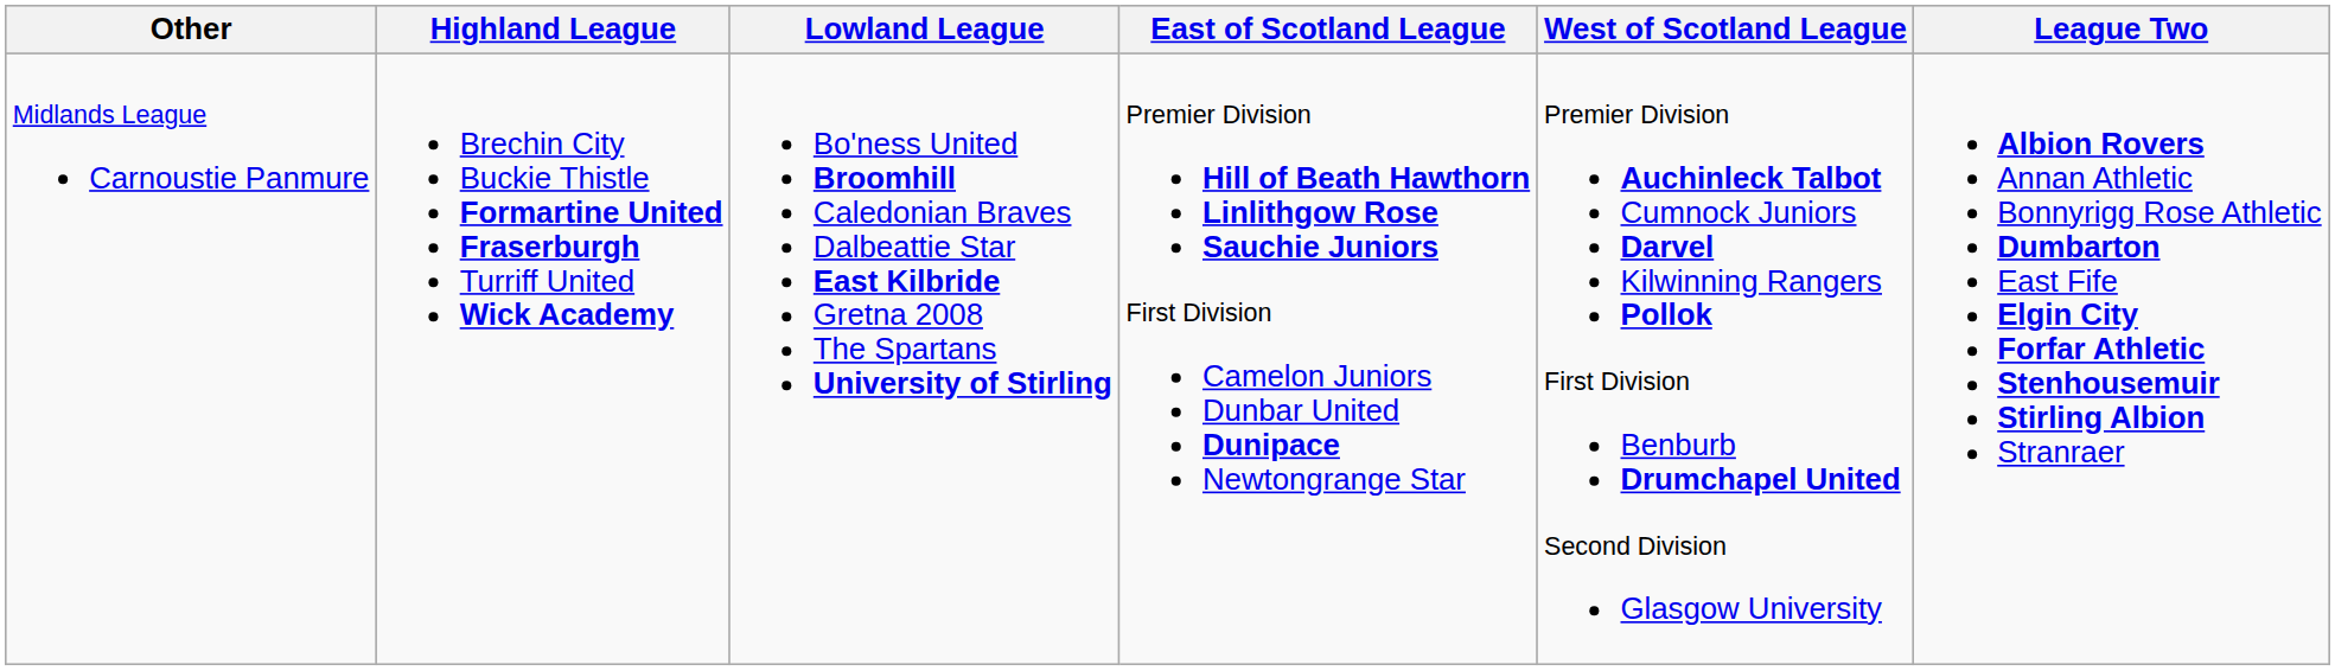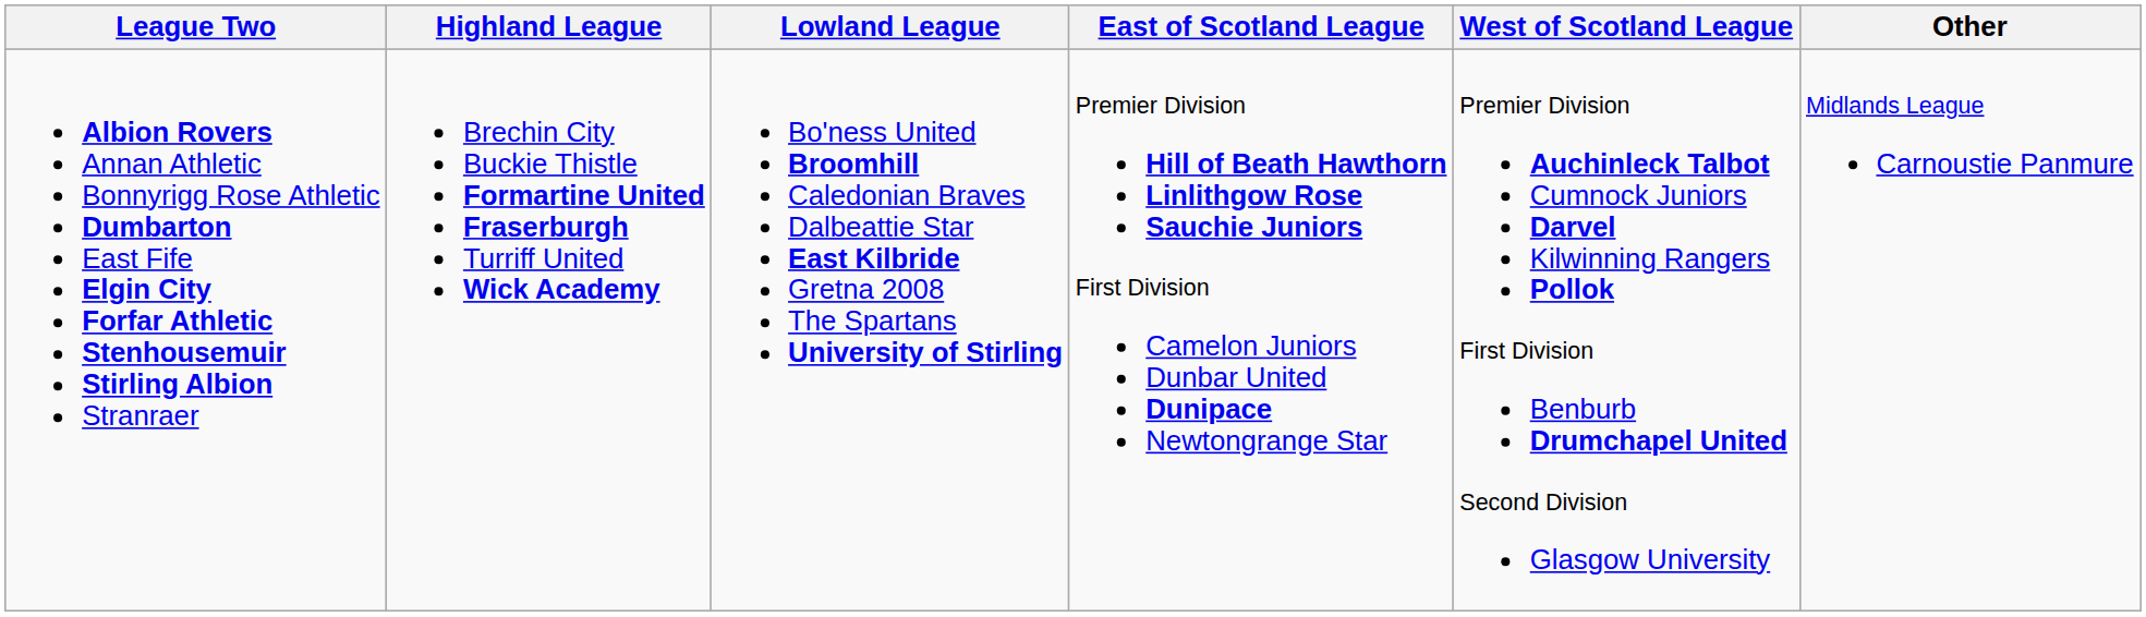columns swapped: League Two <-> Other
